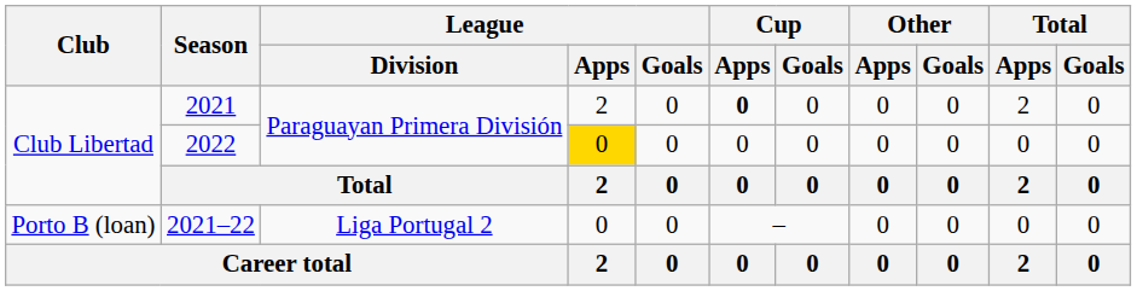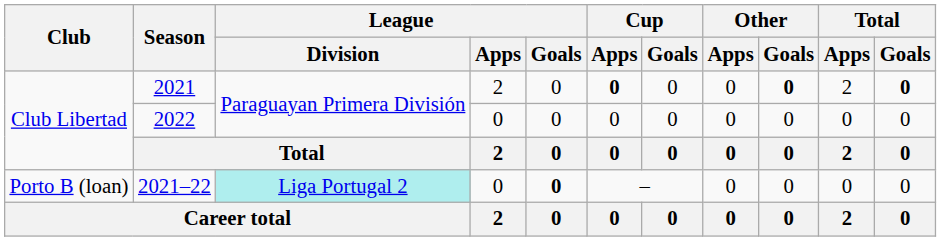2021 | Other / Goals: normal -> bold
2021 | Total / Goals: normal -> bold
2022 | League / Apps: gold background -> no background
2021–22 | League / Division: no background -> paleturquoise background
2021–22 | League / Goals: normal -> bold
